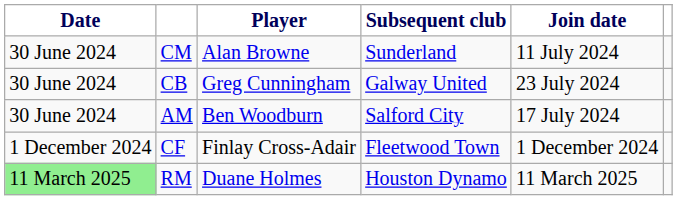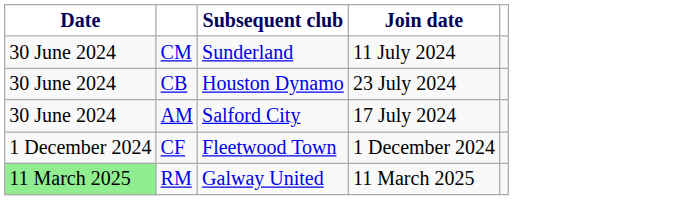- column: Player | Alan Browne | Greg Cunningham | Ben Woodburn | Finlay Cross-Adair | Duane Holmes
CB | Subsequent club: Galway United -> Houston Dynamo
RM | Subsequent club: Houston Dynamo -> Galway United
